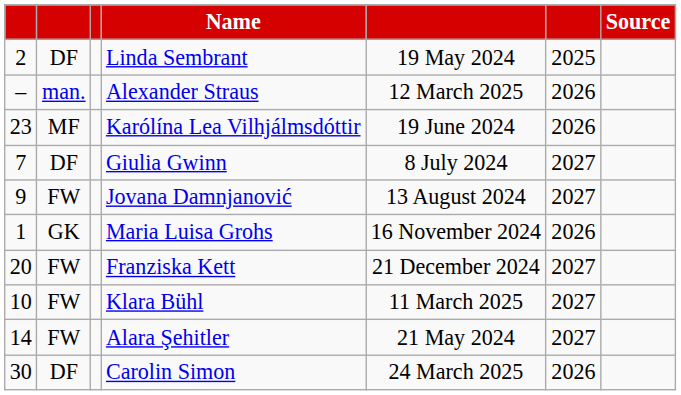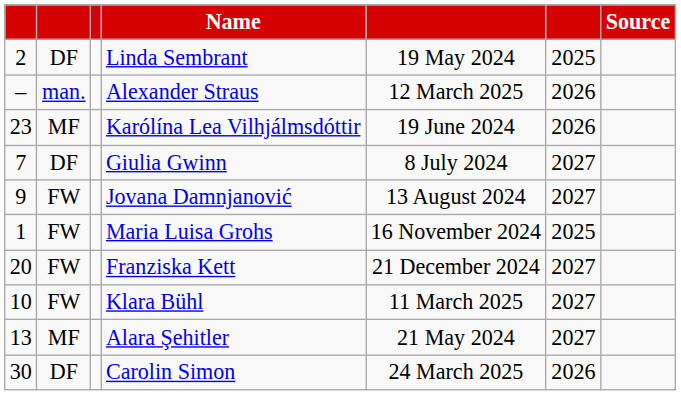Maria Luisa Grohs | column 2: GK -> FW
Maria Luisa Grohs | column 6: 2026 -> 2025
Alara Şehitler | column 1: 14 -> 13
Alara Şehitler | column 2: FW -> MF
